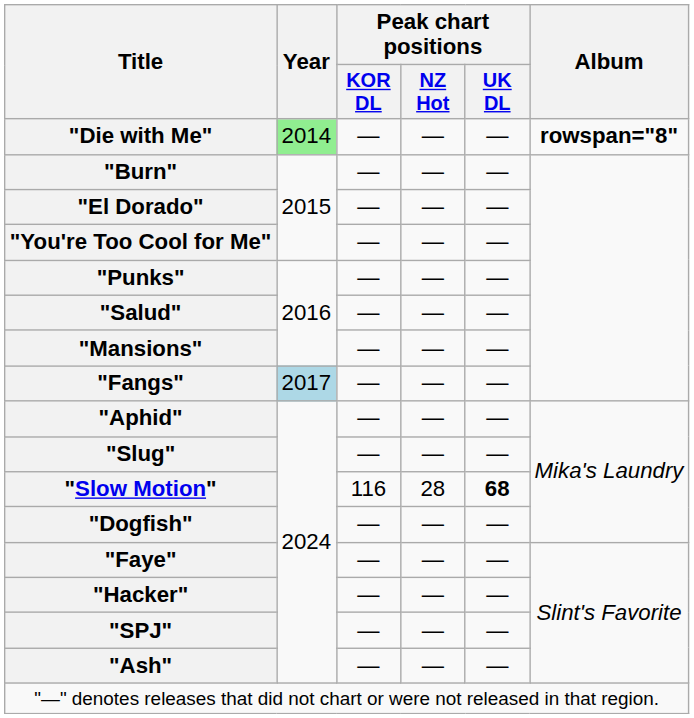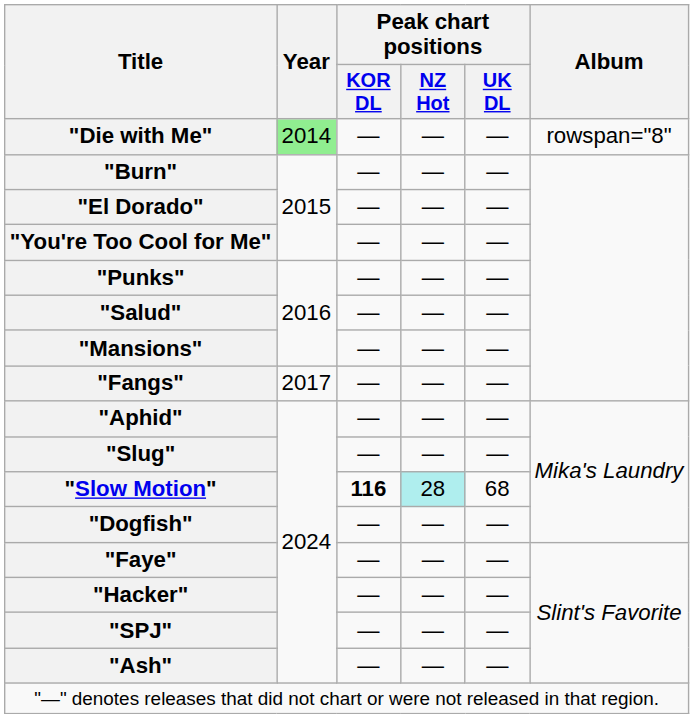"Die with Me" | Album: bold -> normal
"Fangs" | Year: lightblue background -> no background
"Slow Motion" | Peak chart positions / KOR DL: normal -> bold
"Slow Motion" | Peak chart positions / NZ Hot: no background -> paleturquoise background
"Slow Motion" | Peak chart positions / UK DL: bold -> normal
